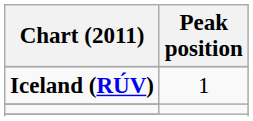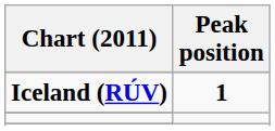row 2 | Peak position: normal -> bold
